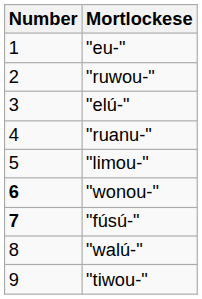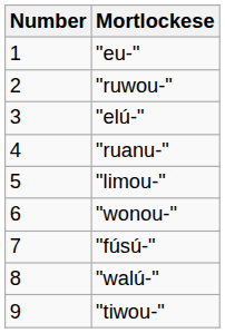"wonou-" | Number: bold -> normal
"fúsú-" | Number: bold -> normal
